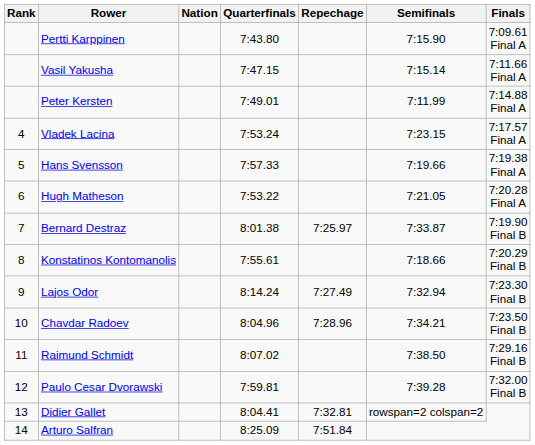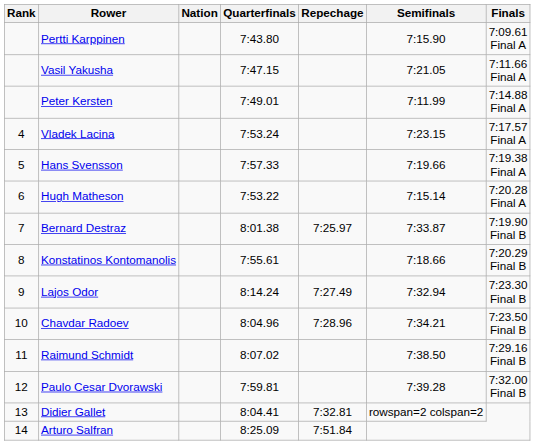Vasil Yakusha | Semifinals: 7:15.14 -> 7:21.05
Hugh Matheson | Semifinals: 7:21.05 -> 7:15.14
